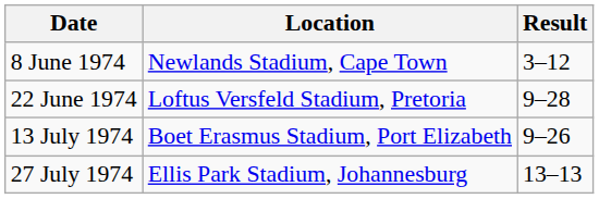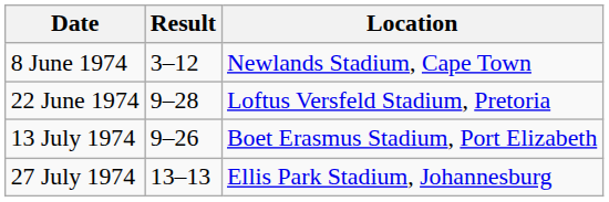columns swapped: Location <-> Result
